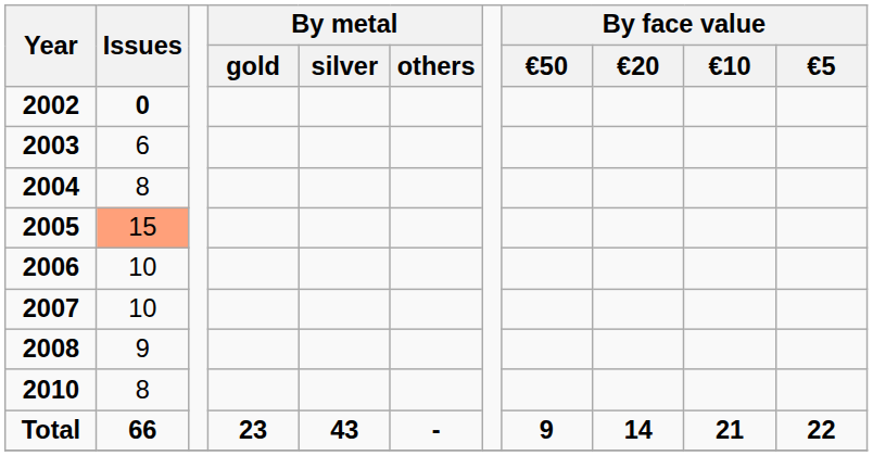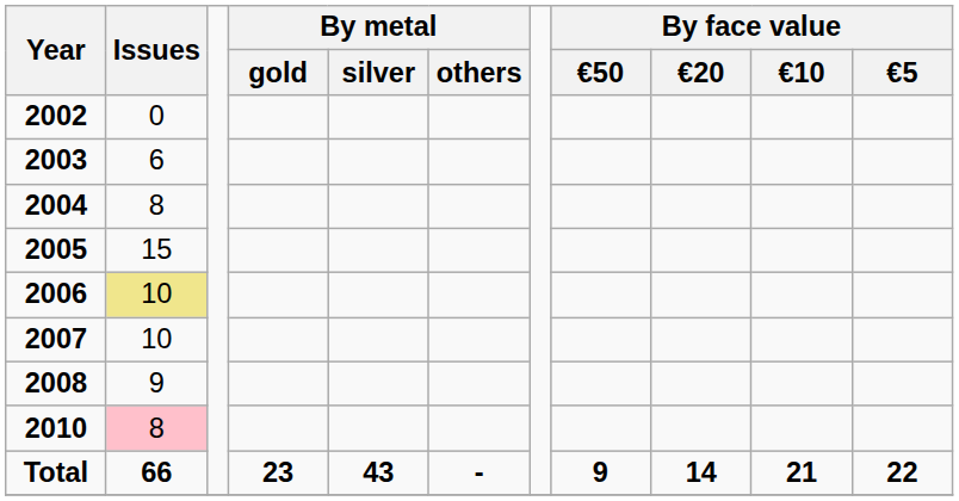2002 | Issues: bold -> normal
2005 | Issues: lightsalmon background -> no background
2006 | Issues: no background -> khaki background
2010 | Issues: no background -> pink background
